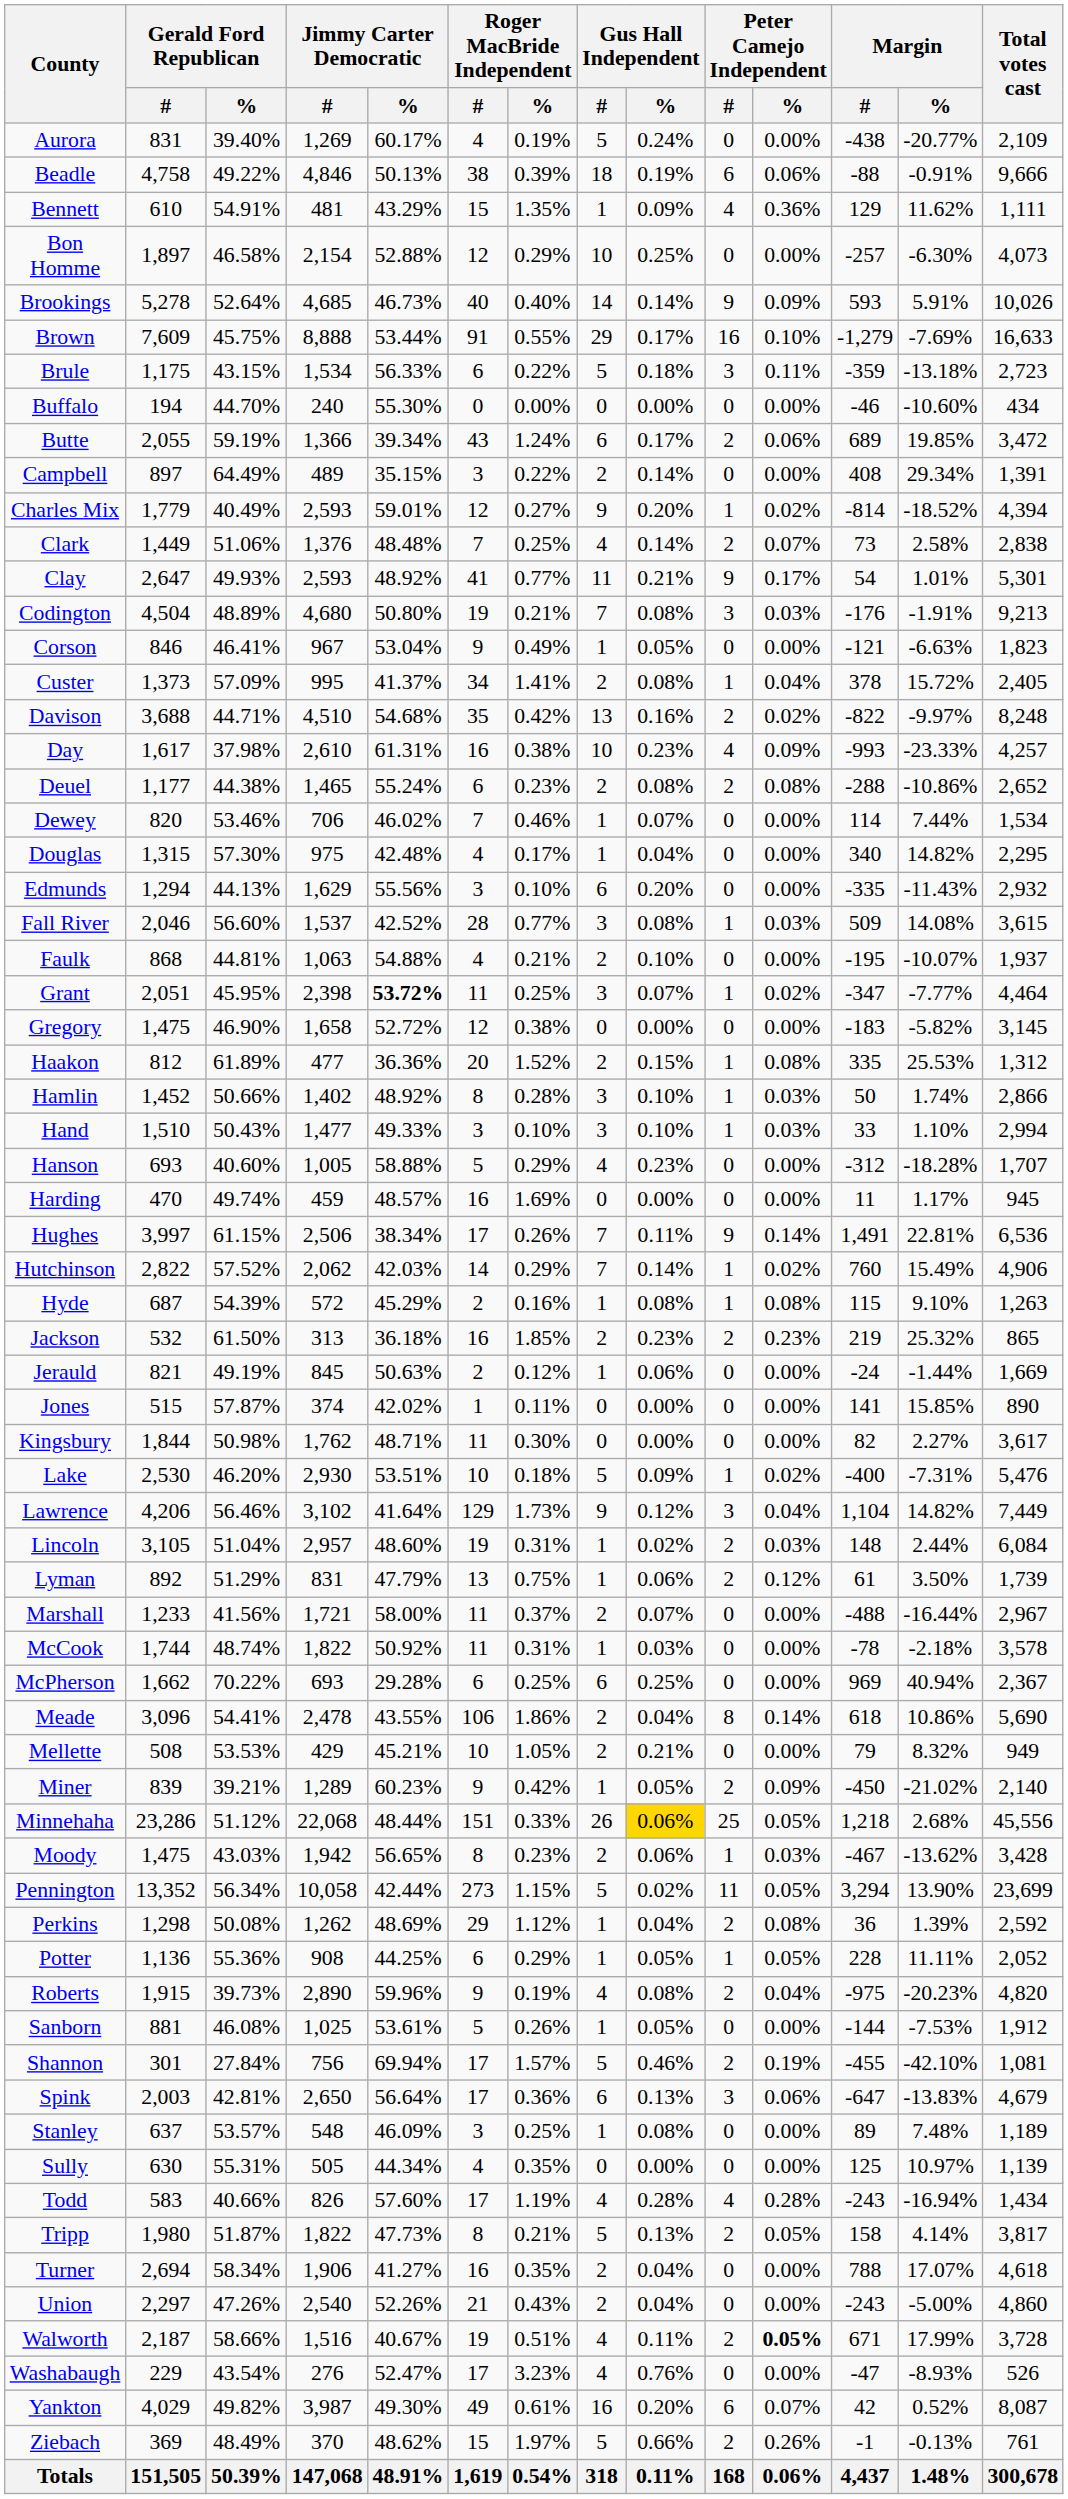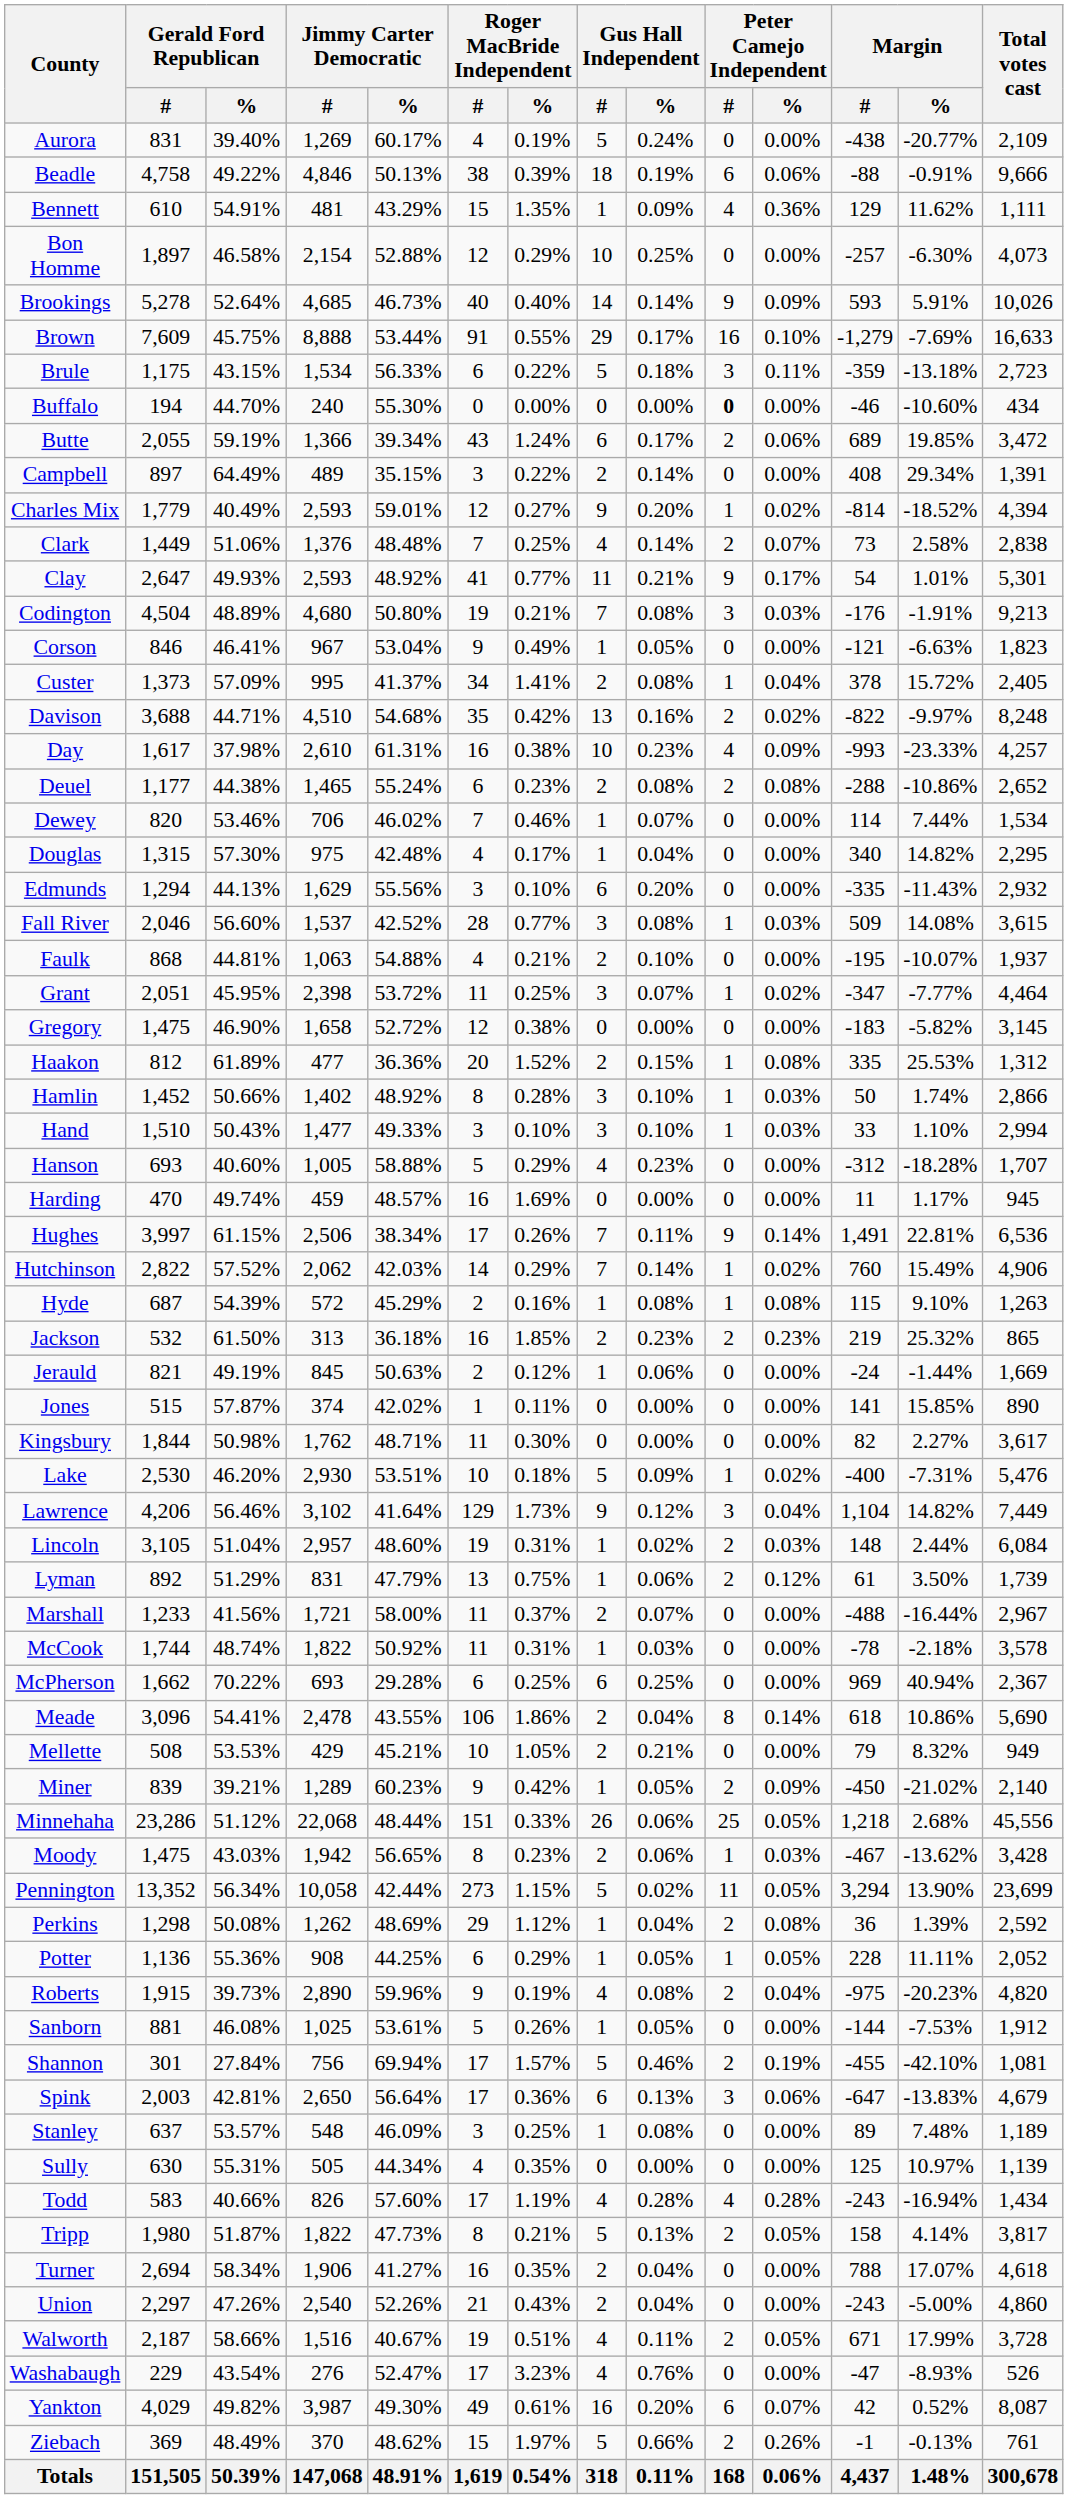Buffalo | Peter Camejo Independent / #: normal -> bold
Grant | Jimmy Carter Democratic / %: bold -> normal
Minnehaha | Gus Hall Independent / %: gold background -> no background
Walworth | Peter Camejo Independent / %: bold -> normal
